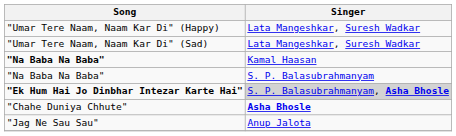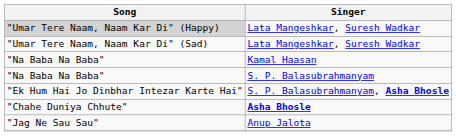row 2 | Song: no background -> lightgrey background
row 4 | Song: bold -> normal
row 6 | Song: bold -> normal
row 6 | Singer: lightgrey background -> no background
